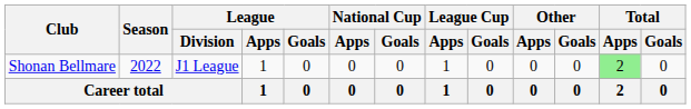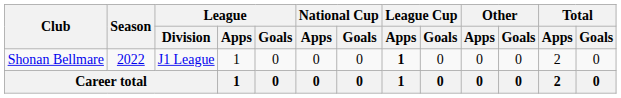Shonan Bellmare | League Cup / Apps: normal -> bold
Shonan Bellmare | Total / Apps: lightgreen background -> no background
